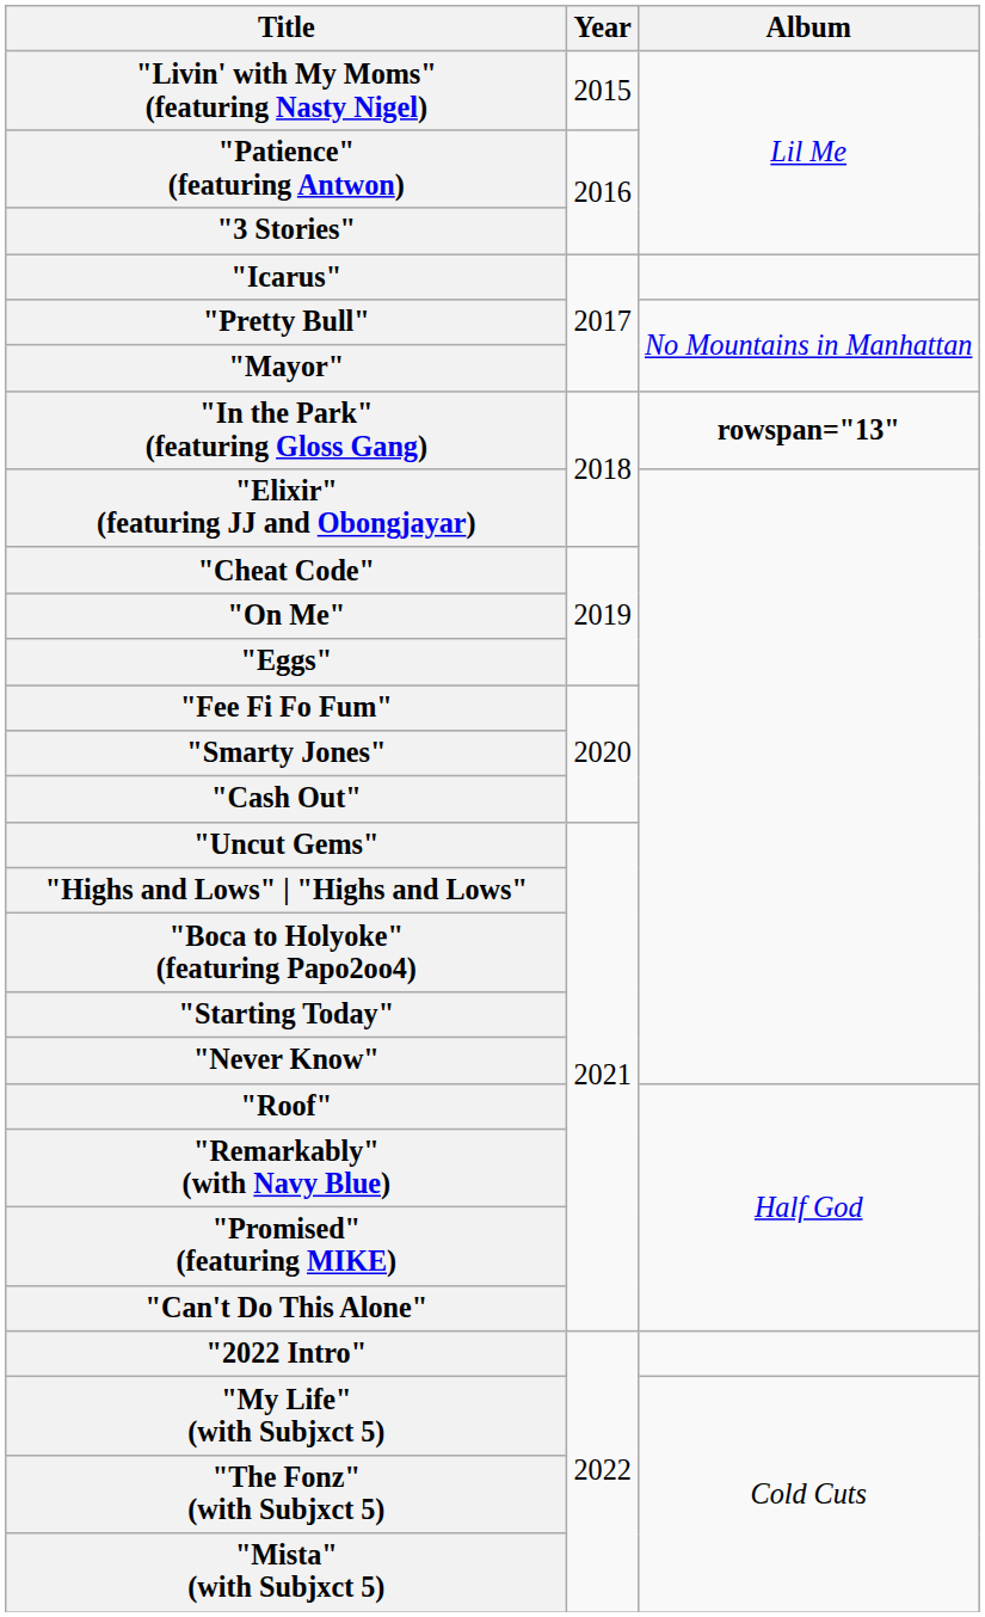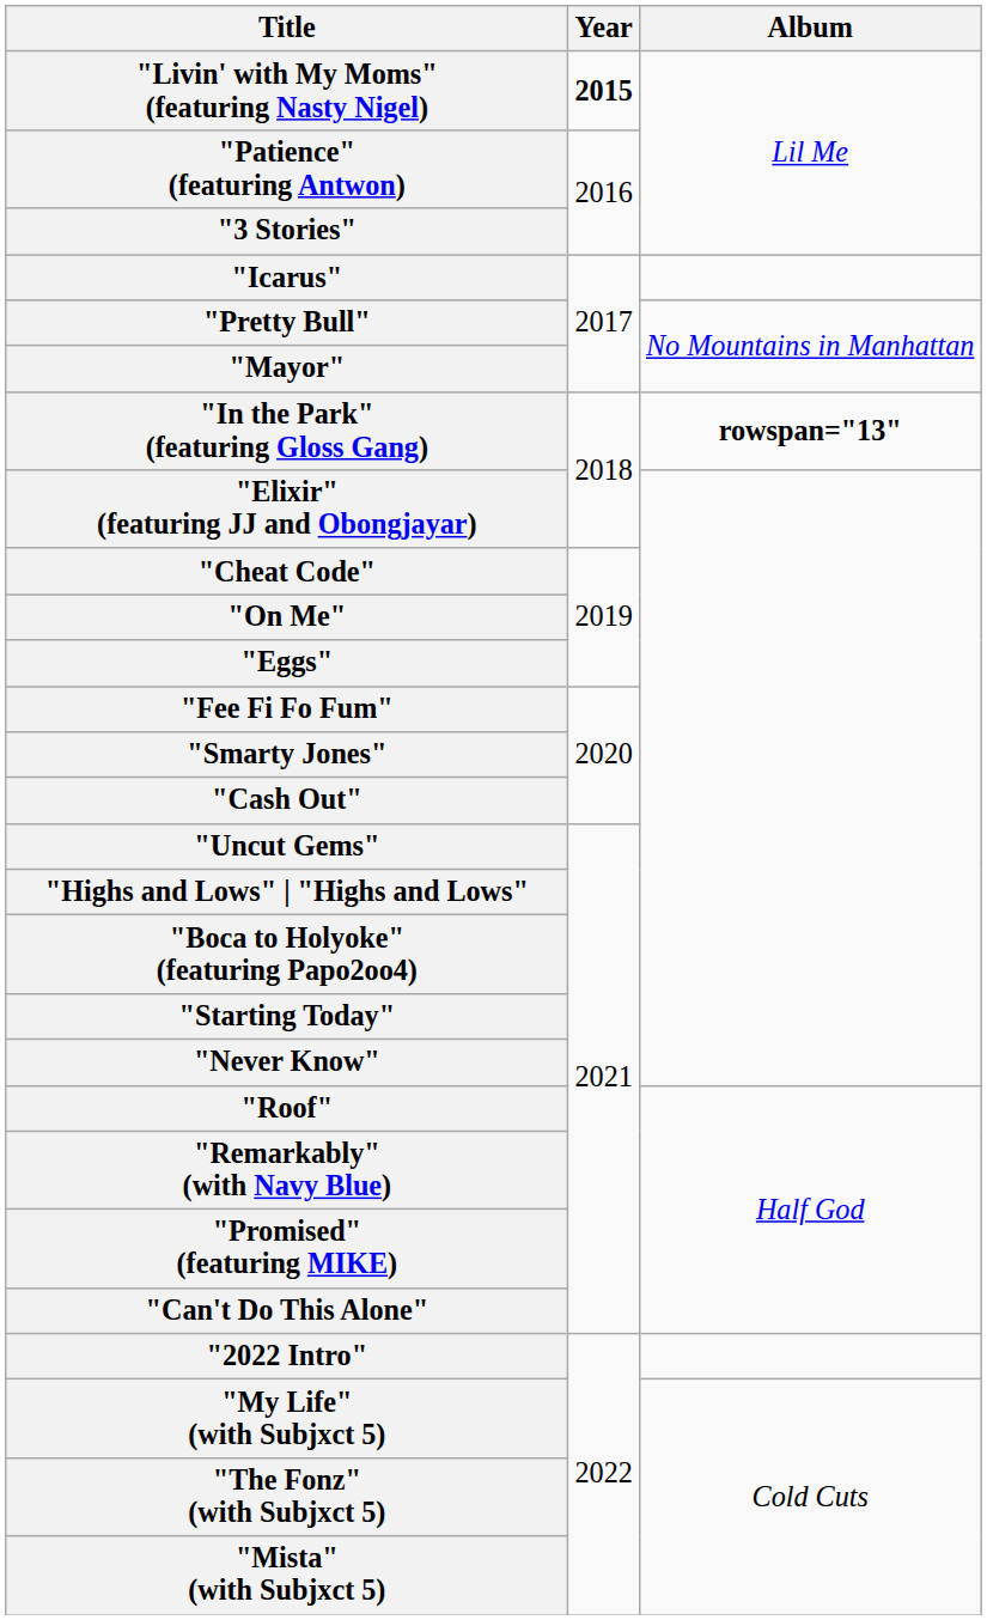"Livin' with My Moms" (featuring Nasty Nigel) | Year: normal -> bold
